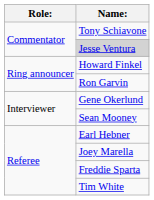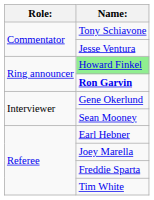Jesse Ventura | Name:: lightgrey background -> no background
Howard Finkel | Name:: no background -> lightgreen background
Ron Garvin | Name:: normal -> bold
